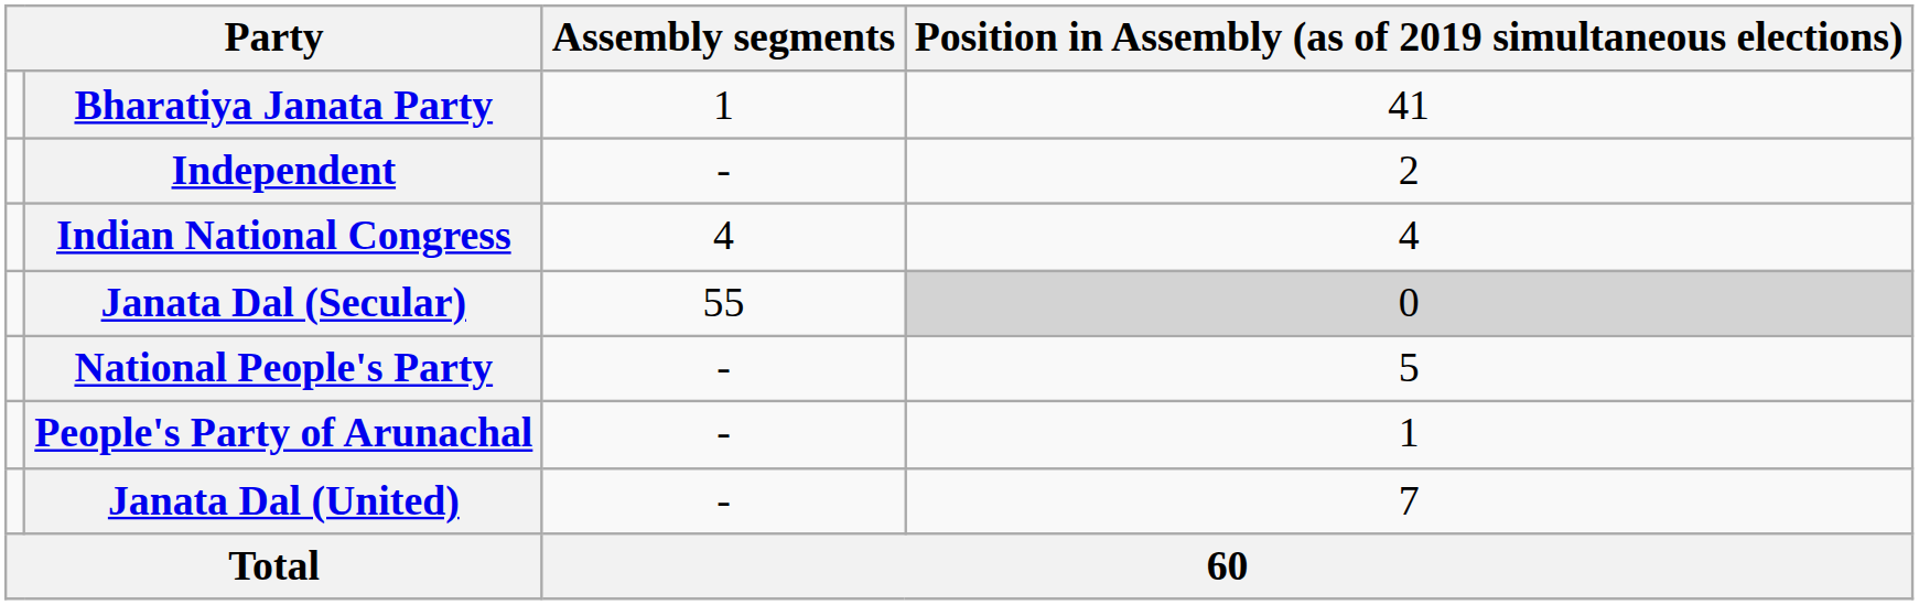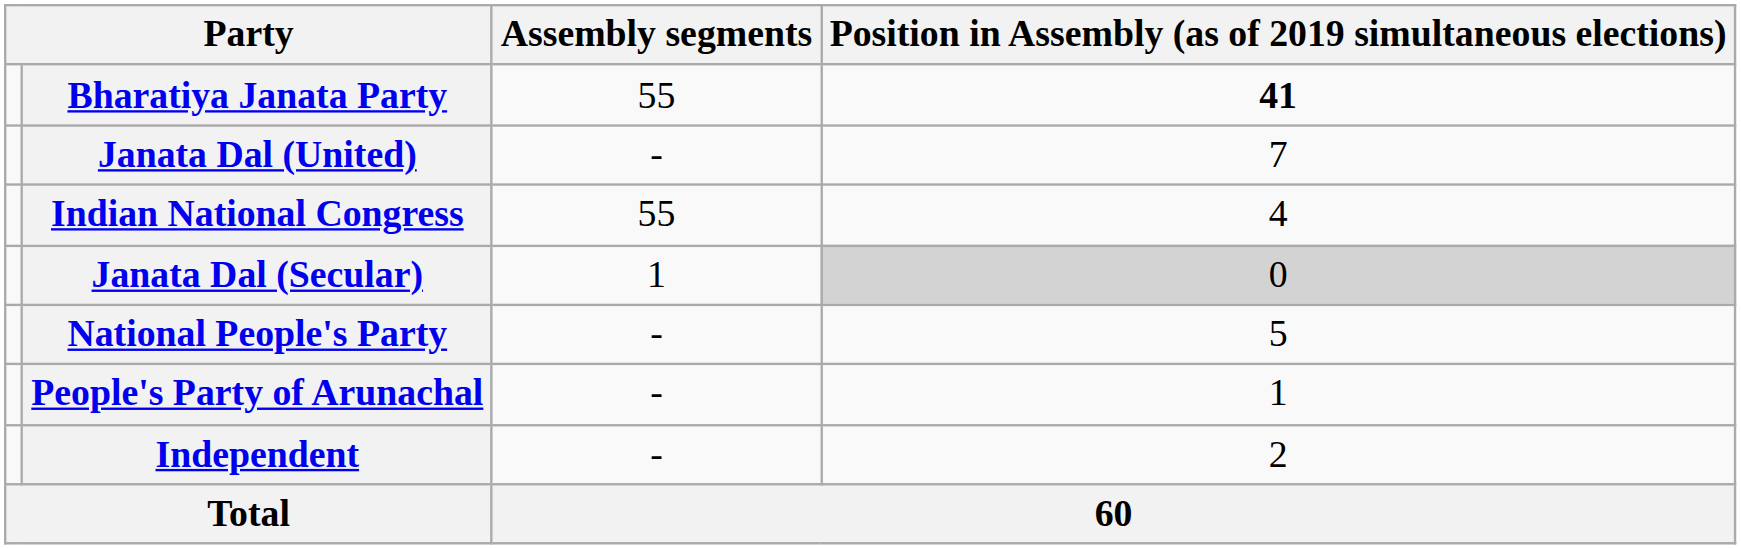Bharatiya Janata Party | Assembly segments: 1 -> 55
Bharatiya Janata Party | Position in Assembly (as of 2019 simultaneous elections): normal -> bold
rows swapped: Janata Dal (United) <-> Independent
Indian National Congress | Assembly segments: 4 -> 55
Janata Dal (Secular) | Assembly segments: 55 -> 1
